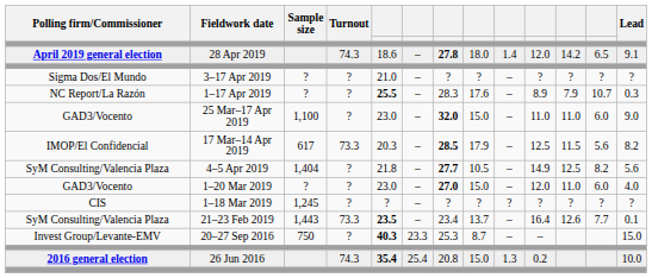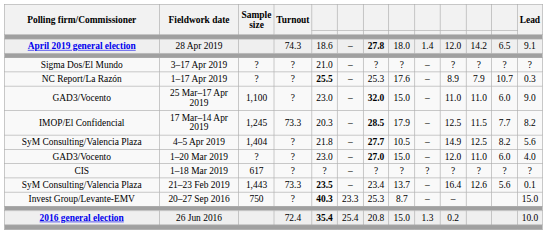1–17 Apr 2019 | column 7: 28.3 -> 25.3
17 Mar–14 Apr 2019 | Sample size: 617 -> 1,245
17 Mar–14 Apr 2019 | column 12: 5.6 -> 7.7
1–18 Mar 2019 | Sample size: 1,245 -> 617
21–23 Feb 2019 | column 12: 7.7 -> 5.6
26 Jun 2016 | Turnout: 74.3 -> 72.4
